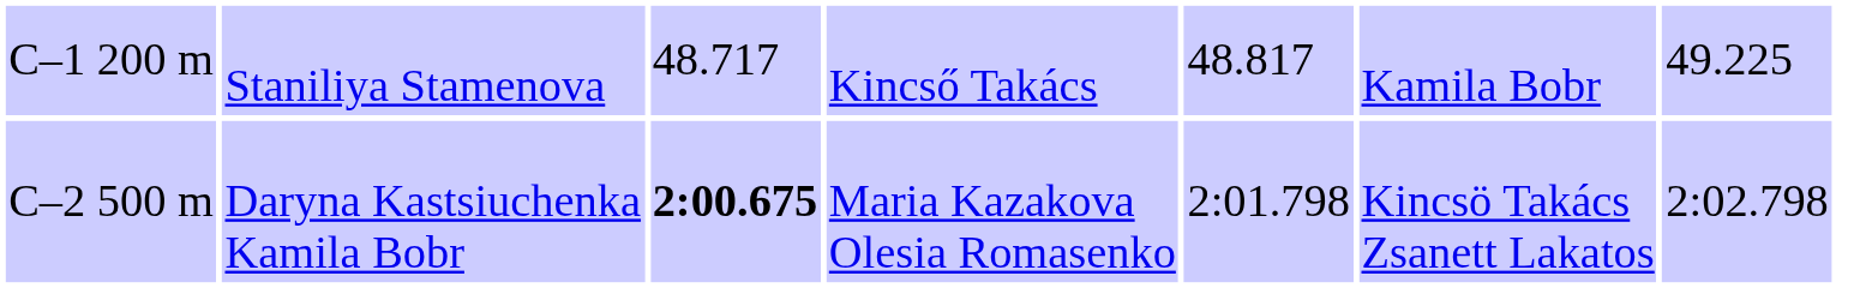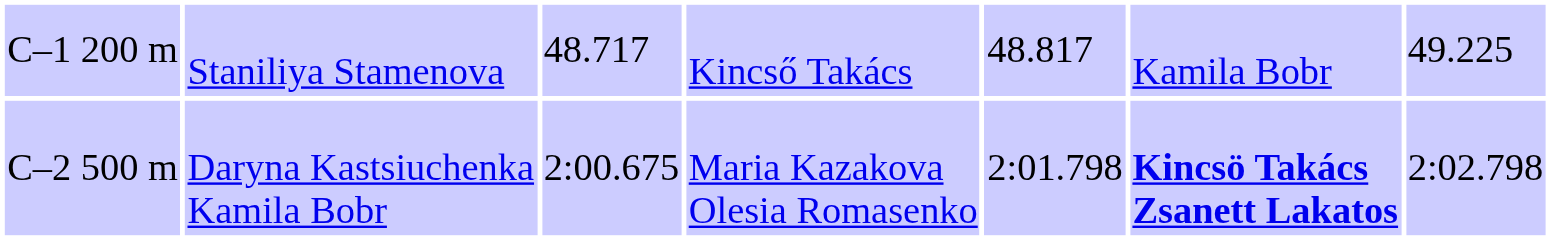C–2 500 m | column 3: bold -> normal
C–2 500 m | column 6: normal -> bold
